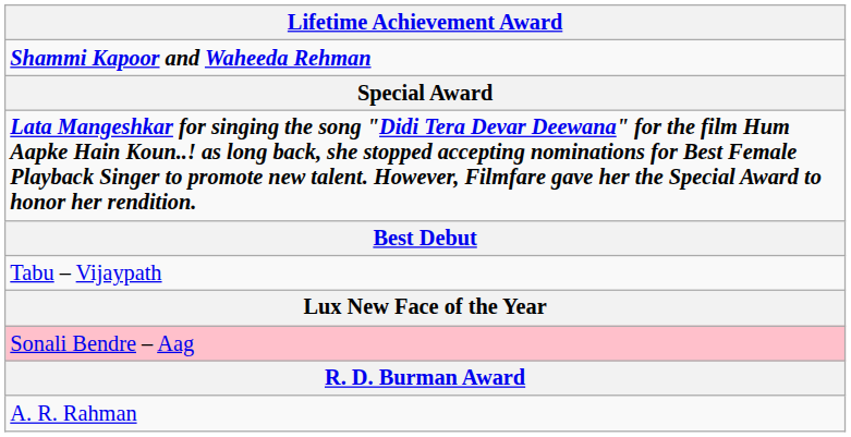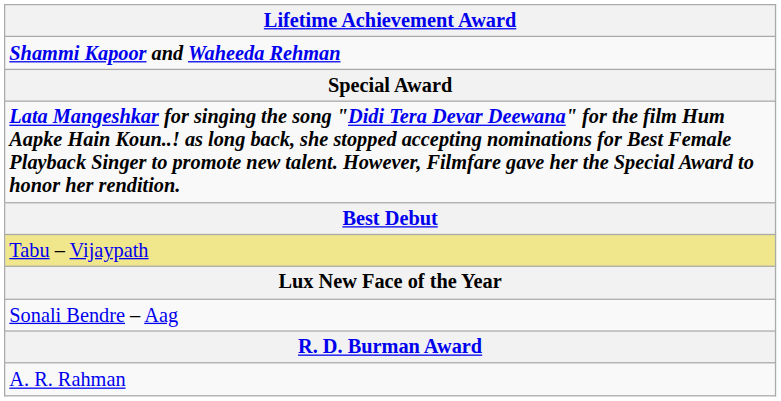Tabu – Vijaypath | Shammi Kapoor and Waheeda Rehman: no background -> khaki background
Sonali Bendre – Aag | Shammi Kapoor and Waheeda Rehman: pink background -> no background
